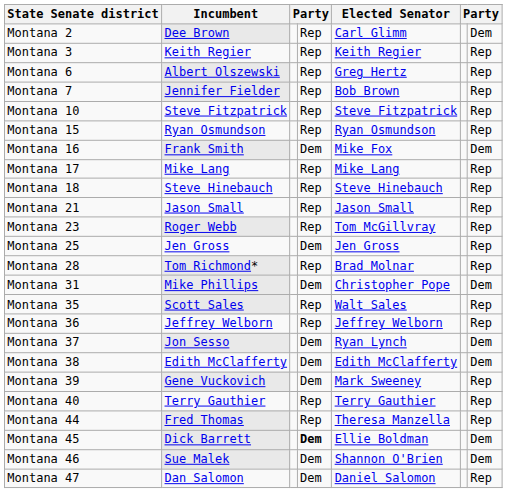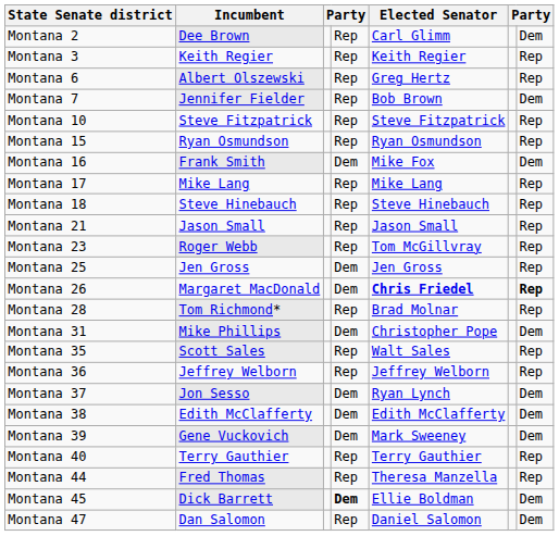Montana 7 | column 7: Rep -> Dem
+ row: Montana 26 | Margaret MacDonald | Dem | Chris Friedel | Rep
Montana 39 | column 7: Rep -> Dem
- row: Montana 46 | Sue Malek | Dem | Shannon O'Brien | Dem
Montana 47 | column 4: Dem -> Rep
Montana 47 | column 7: Rep -> Dem
